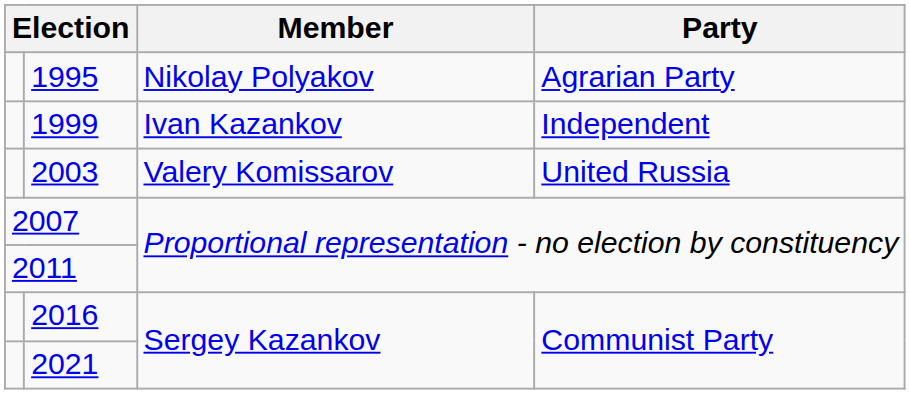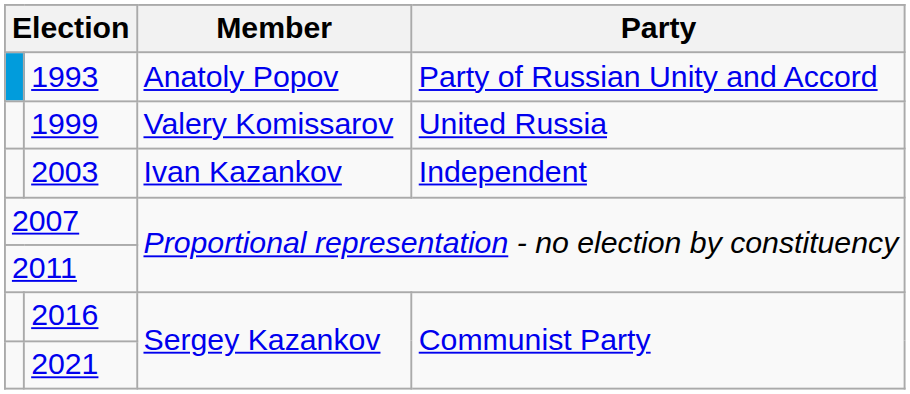+ row: 1993 | Anatoly Popov | Party of Russian Unity and Accord
- row: 1995 | Nikolay Polyakov | Agrarian Party
1999 | Member: Ivan Kazankov -> Valery Komissarov
1999 | Party: Independent -> United Russia
2003 | Member: Valery Komissarov -> Ivan Kazankov
2003 | Party: United Russia -> Independent
